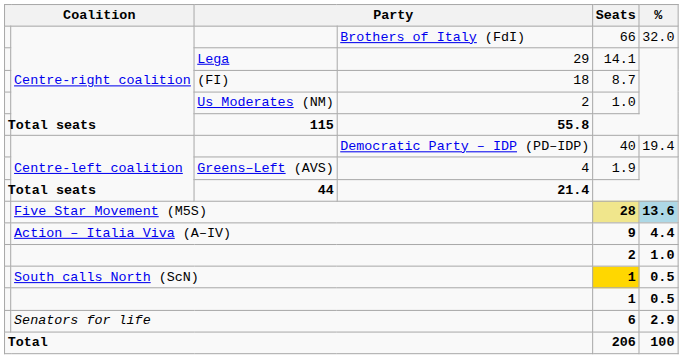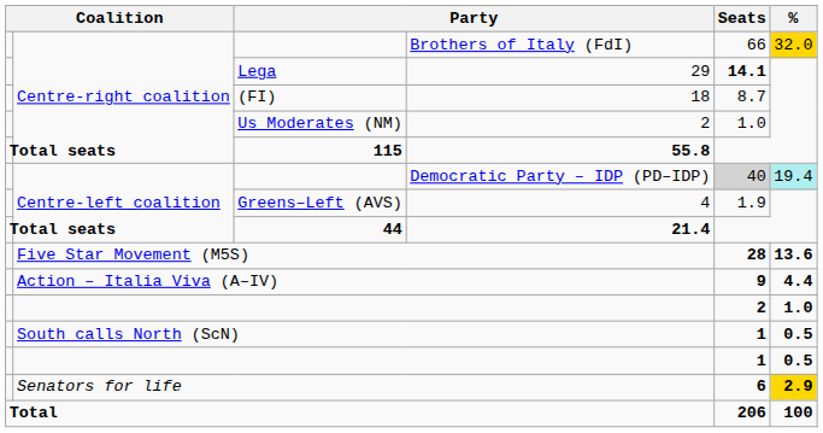Brothers of Italy (FdI) | %: no background -> gold background
29 | Seats: normal -> bold
Democratic Party – IDP (PD–IDP) | Seats: no background -> lightgrey background
Democratic Party – IDP (PD–IDP) | %: no background -> paleturquoise background
Five Star Movement (M5S) | Seats: khaki background -> no background
Five Star Movement (M5S) | %: lightblue background -> no background
South calls North (ScN) | Seats: gold background -> no background
Senators for life | %: no background -> gold background
